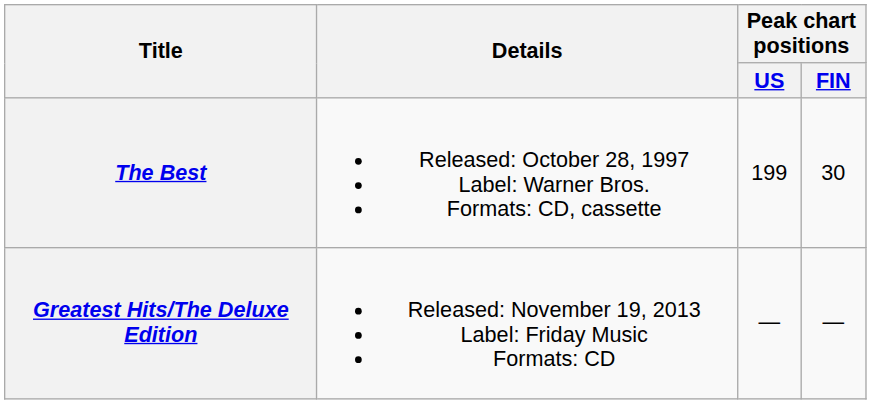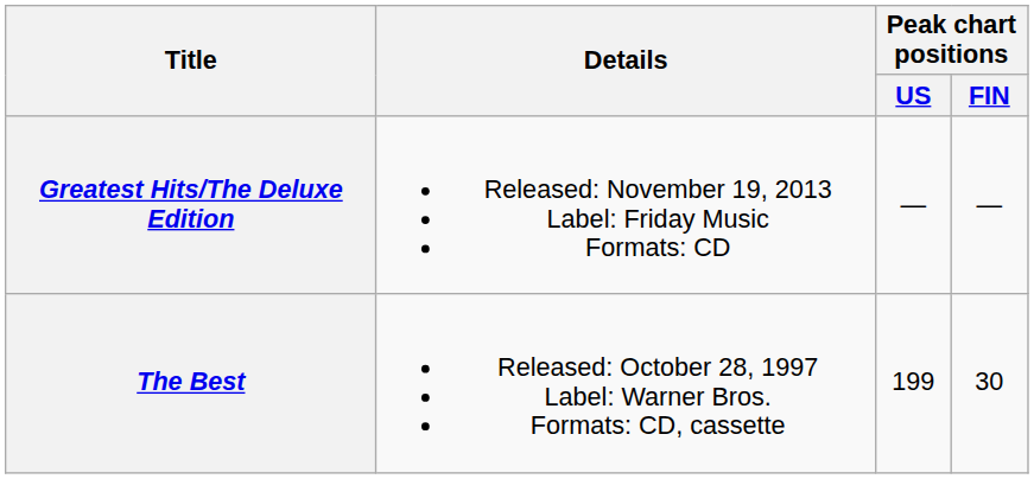rows swapped: The Best <-> Greatest Hits/The Deluxe Edition
